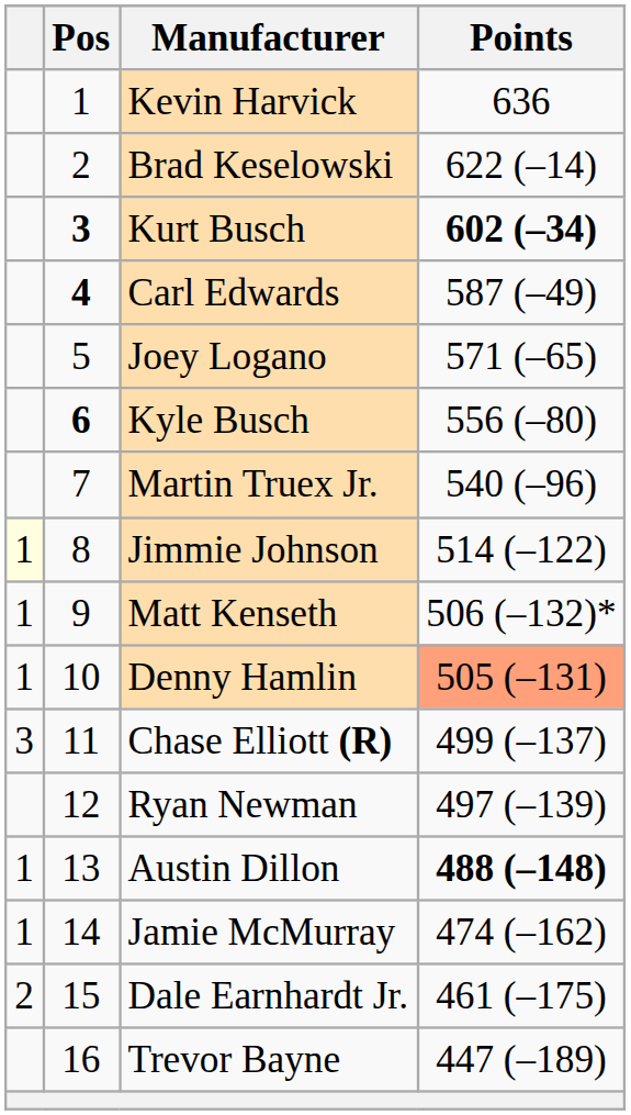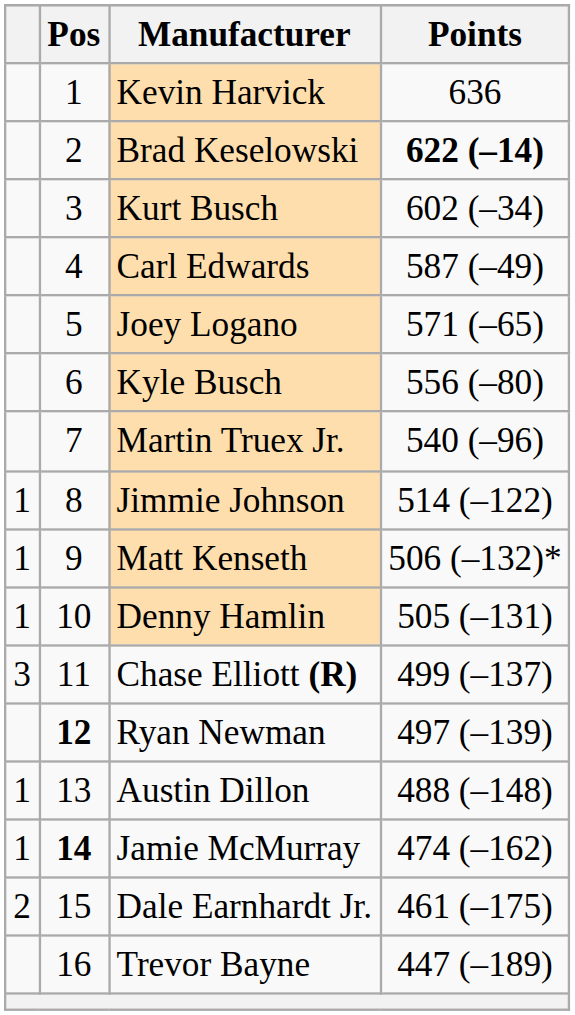Brad Keselowski | Points: normal -> bold
Kurt Busch | Pos: bold -> normal
Kurt Busch | Points: bold -> normal
Carl Edwards | Pos: bold -> normal
Kyle Busch | Pos: bold -> normal
Jimmie Johnson | column 1: lightyellow background -> no background
Denny Hamlin | Points: lightsalmon background -> no background
Ryan Newman | Pos: normal -> bold
Austin Dillon | Points: bold -> normal
Jamie McMurray | Pos: normal -> bold
